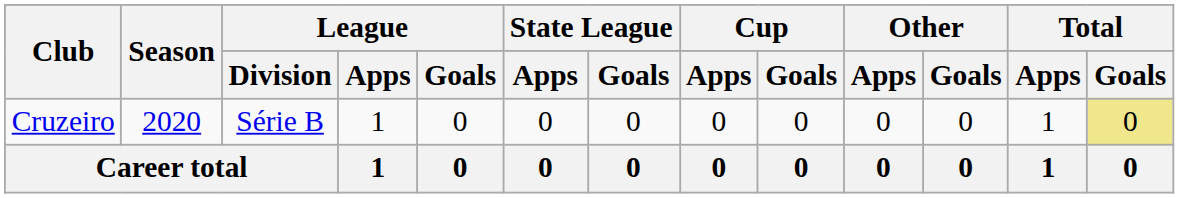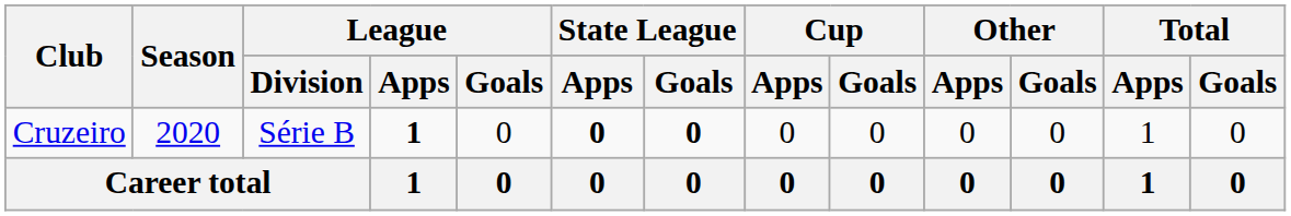Cruzeiro | League / Apps: normal -> bold
Cruzeiro | State League / Apps: normal -> bold
Cruzeiro | State League / Goals: normal -> bold
Cruzeiro | Total / Goals: khaki background -> no background
